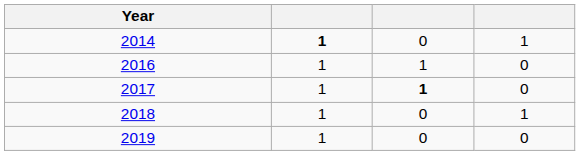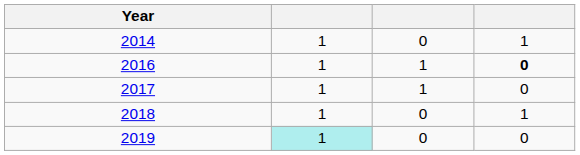2014 | column 2: bold -> normal
2016 | column 4: normal -> bold
2017 | column 3: bold -> normal
2019 | column 2: no background -> paleturquoise background
